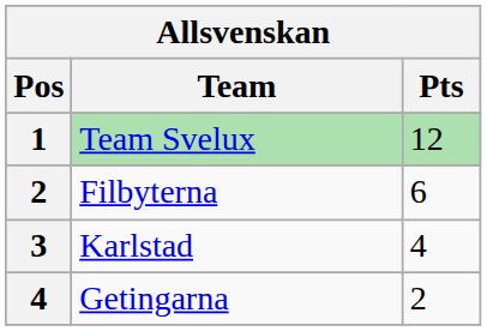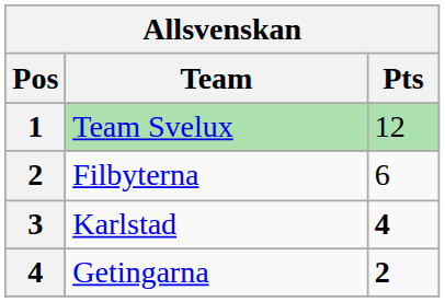Karlstad | Pts: normal -> bold
Getingarna | Pts: normal -> bold
